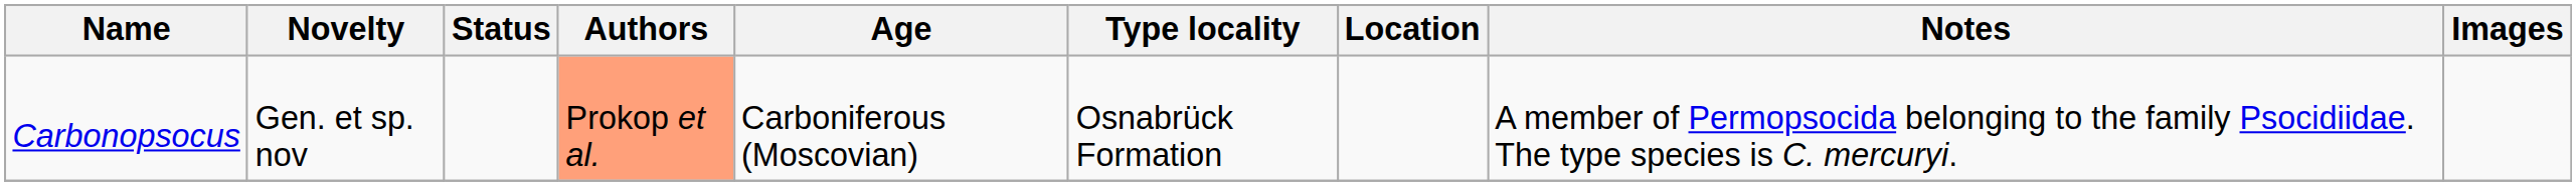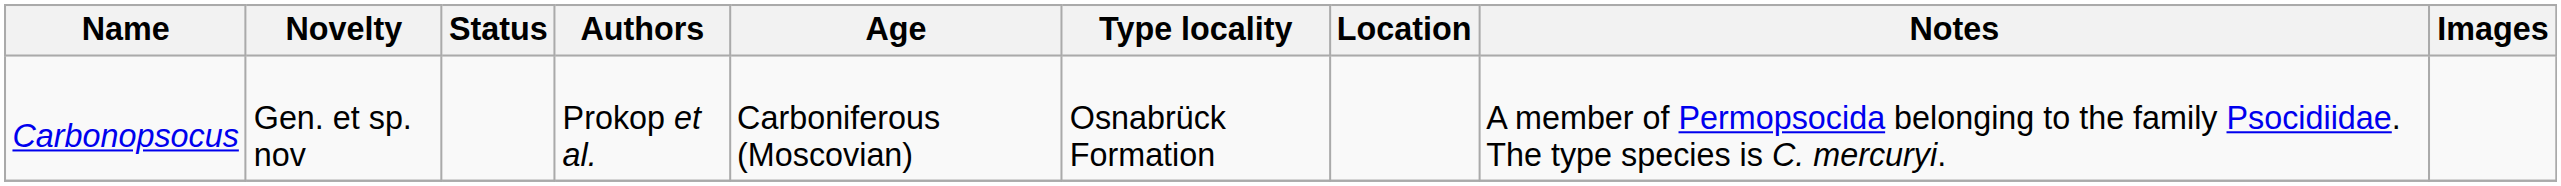Carbonopsocus | Authors: lightsalmon background -> no background
